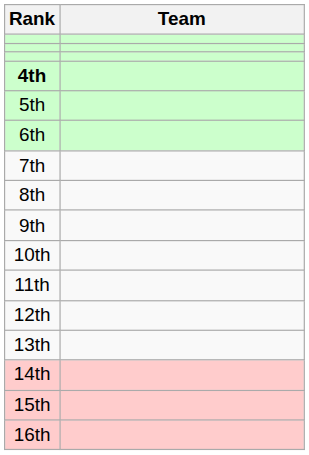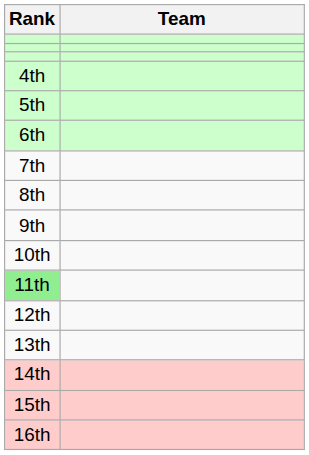row 5 | Rank: bold -> normal
row 12 | Rank: no background -> lightgreen background
